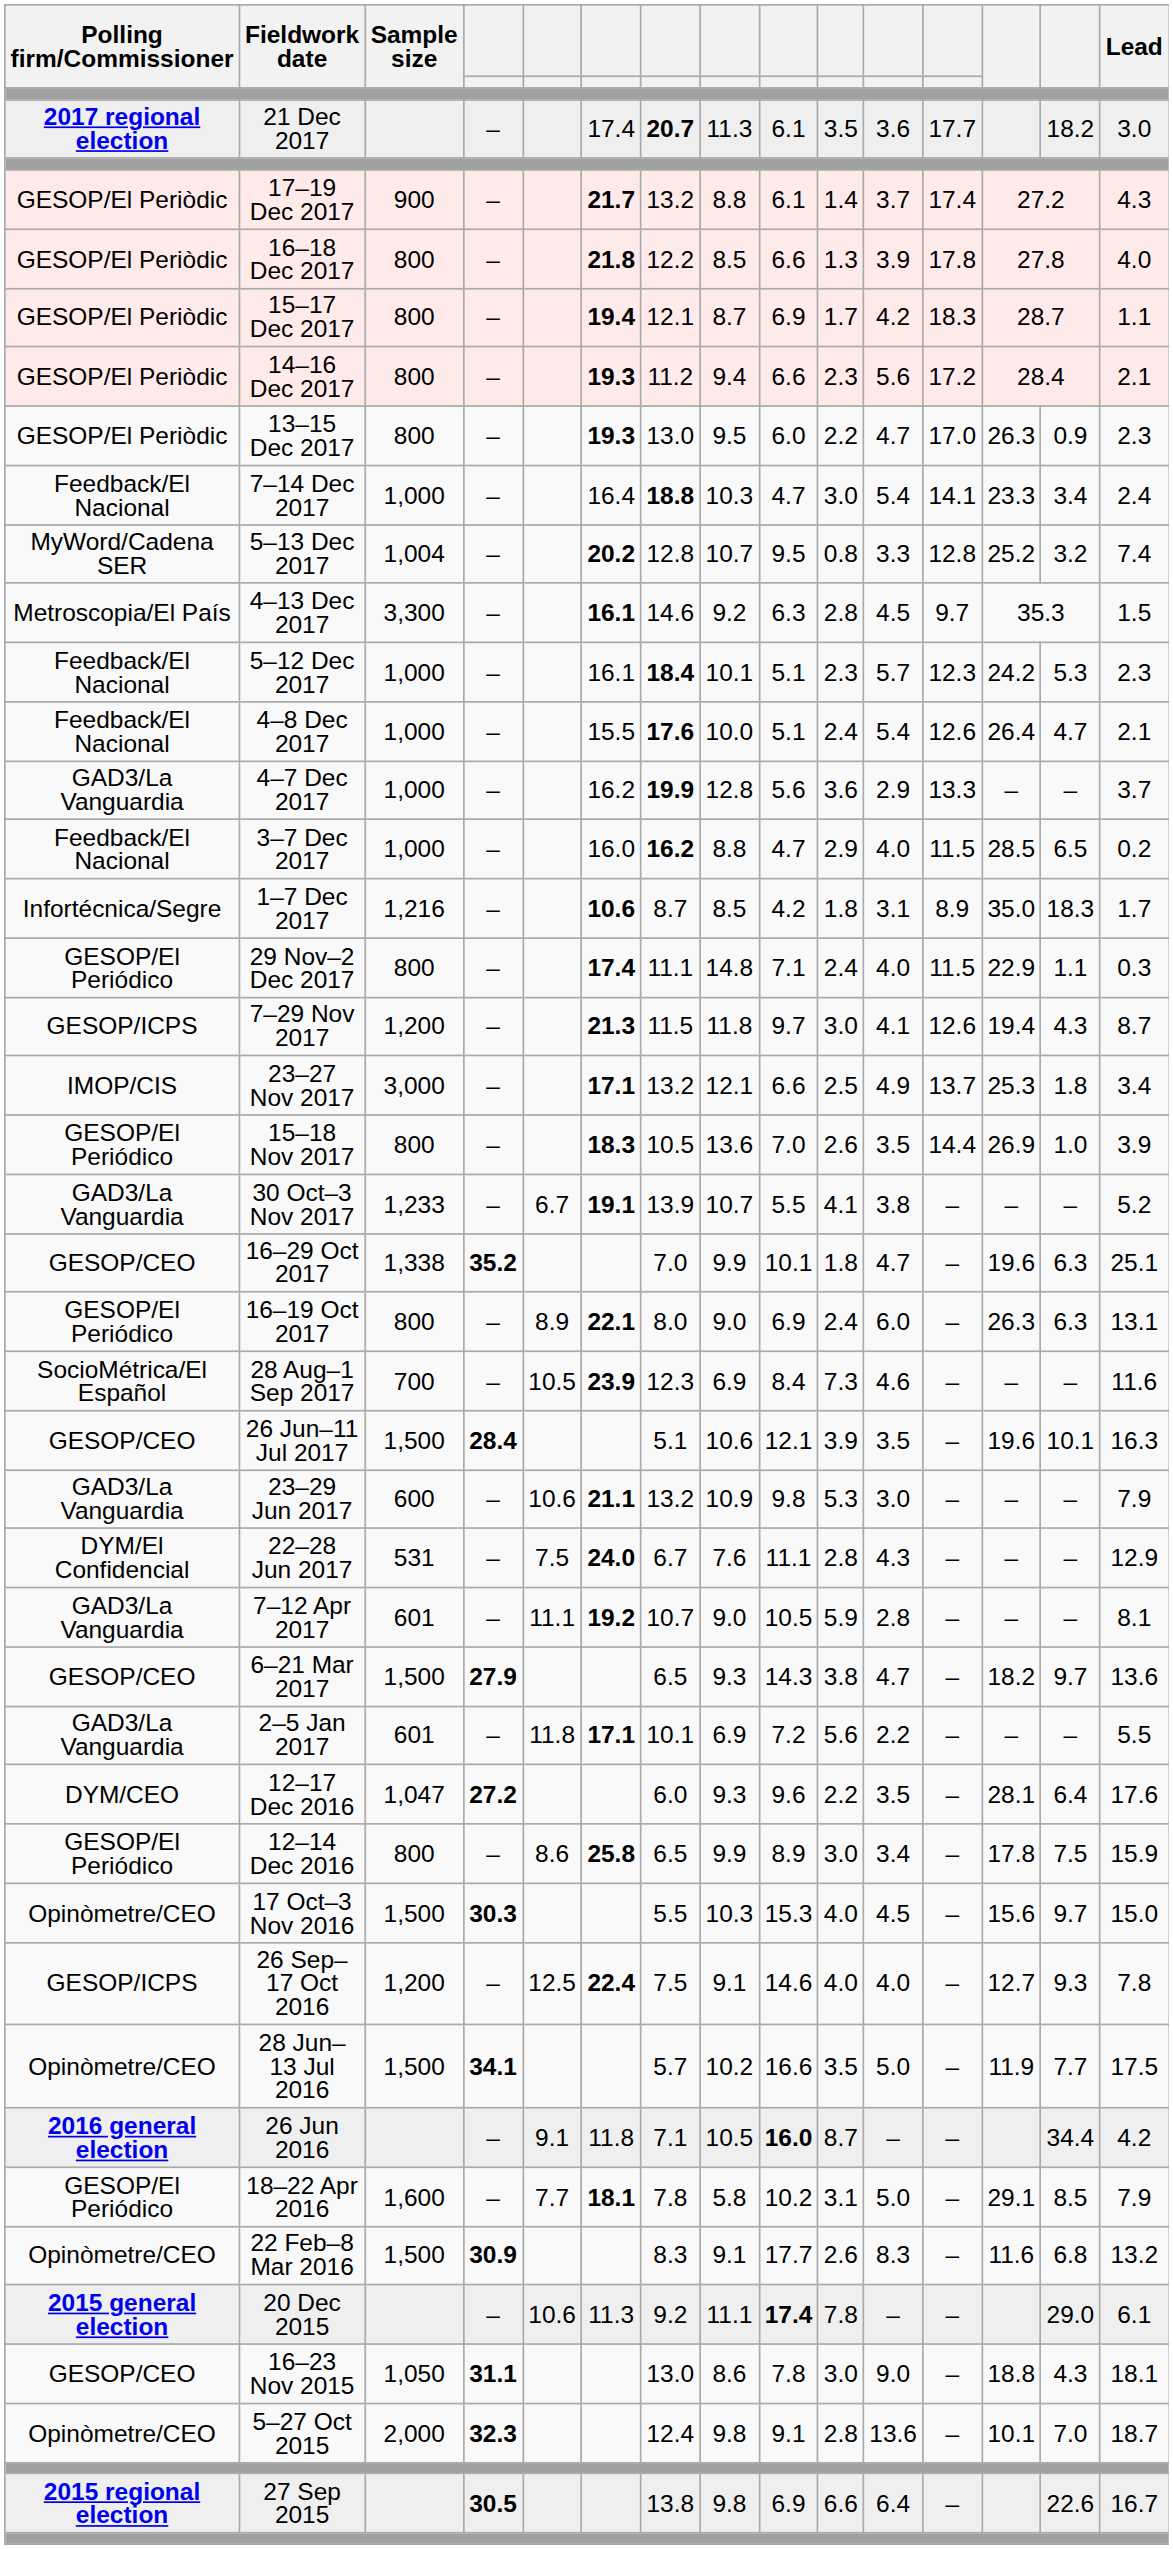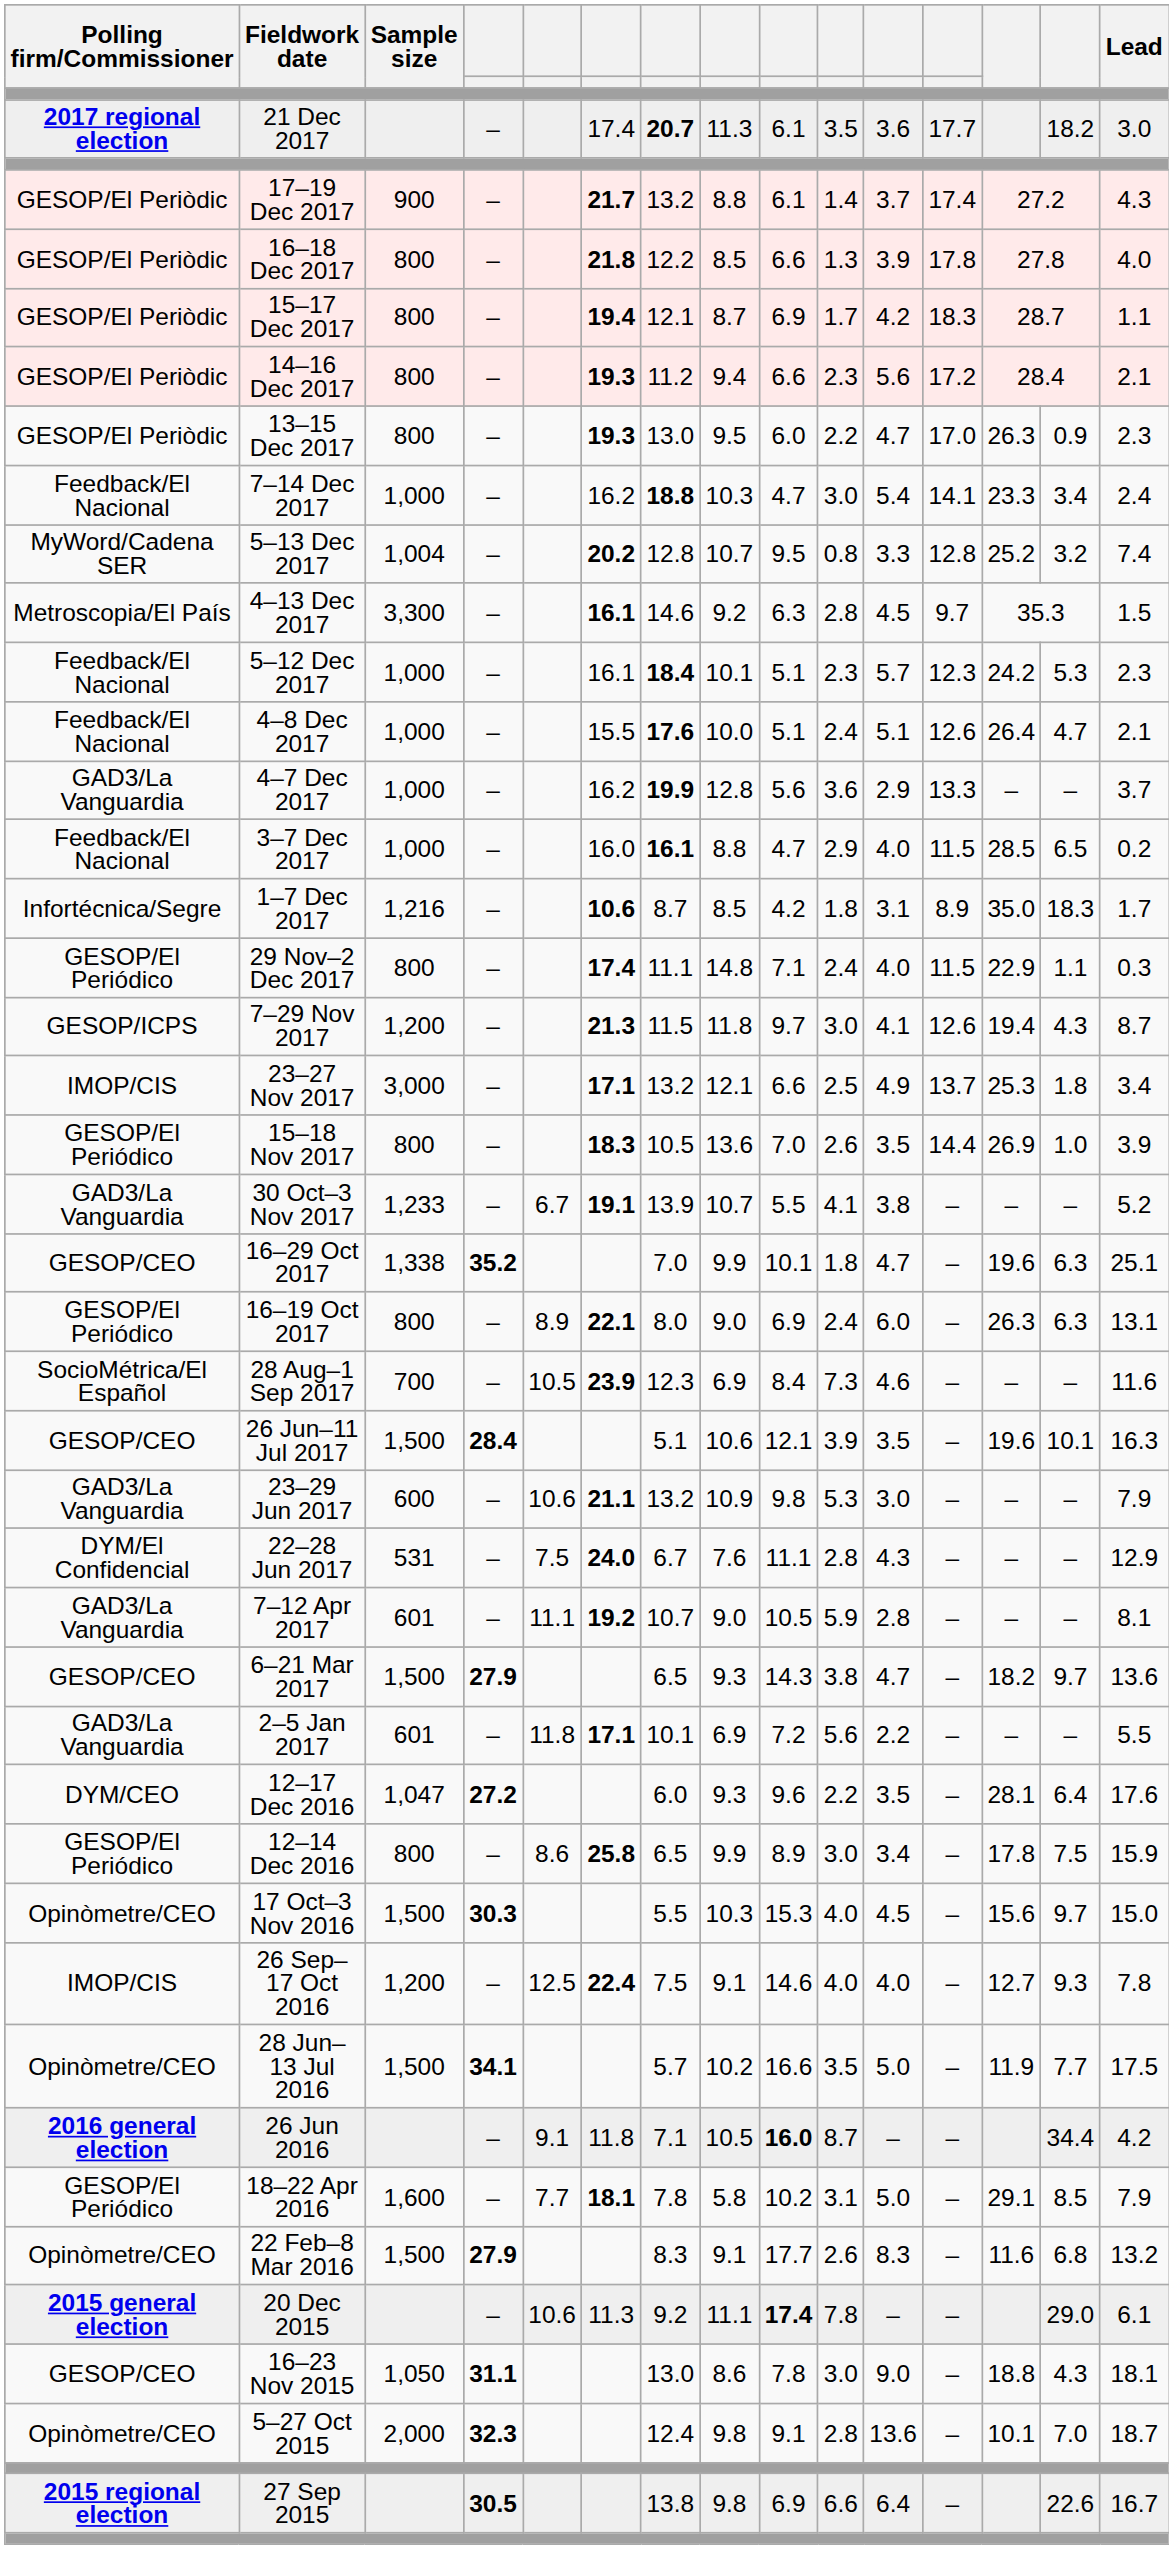7–14 Dec 2017 | column 6: 16.4 -> 16.2
4–8 Dec 2017 | column 11: 5.4 -> 5.1
3–7 Dec 2017 | column 7: 16.2 -> 16.1
26 Sep–17 Oct 2016 | Polling firm/Commissioner: GESOP/ICPS -> IMOP/CIS
22 Feb–8 Mar 2016 | column 4: 30.9 -> 27.9
